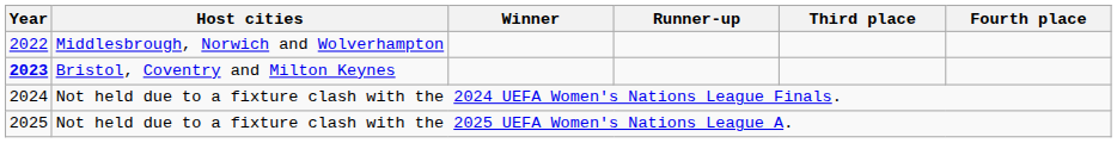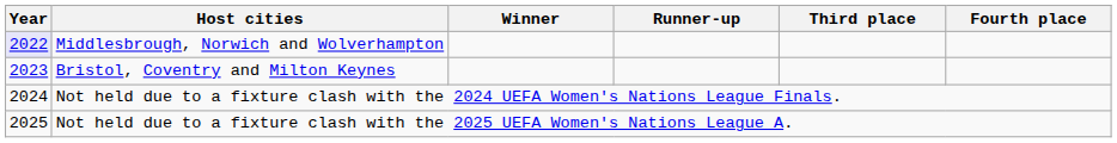Middlesbrough, Norwich and Wolverhampton | Year: no background -> lavender background
Bristol, Coventry and Milton Keynes | Year: bold -> normal
